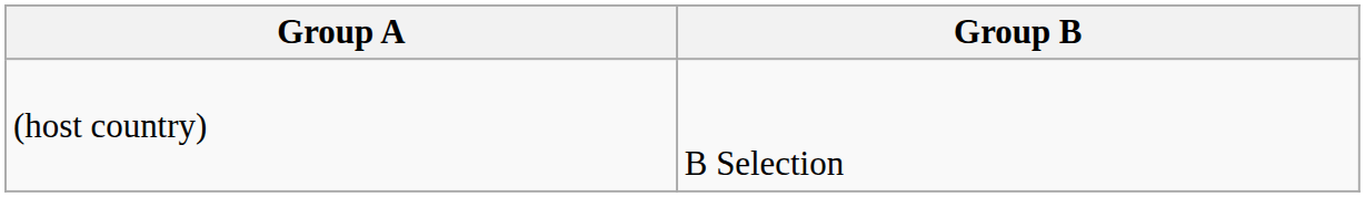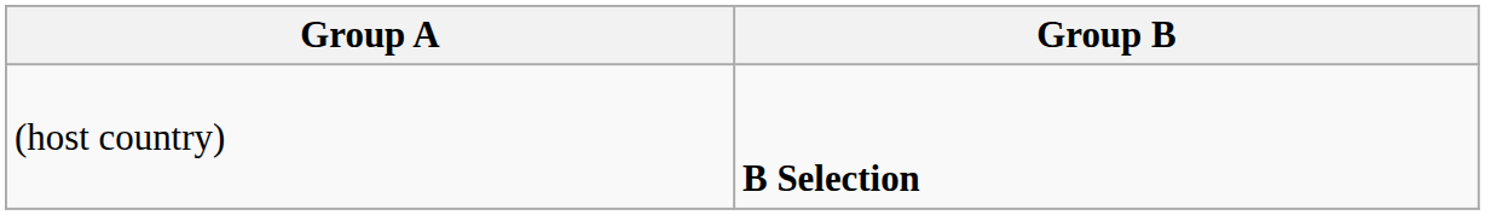(host country) | Group B: normal -> bold
